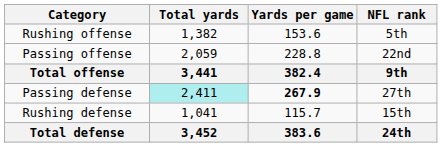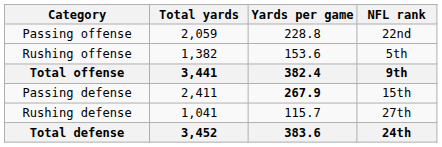rows swapped: Passing offense <-> Rushing offense
Passing defense | Total yards: paleturquoise background -> no background
Passing defense | NFL rank: 27th -> 15th
Rushing defense | NFL rank: 15th -> 27th
